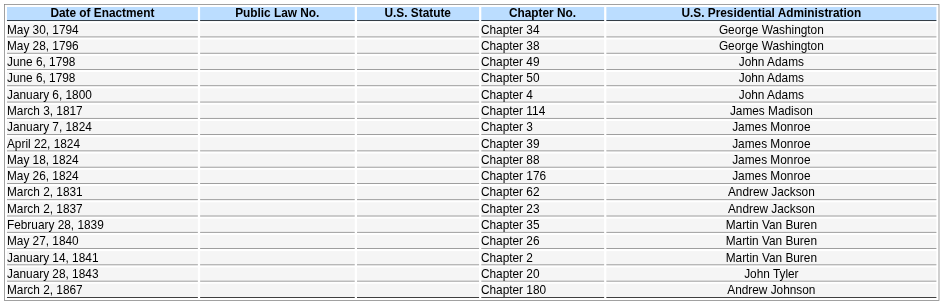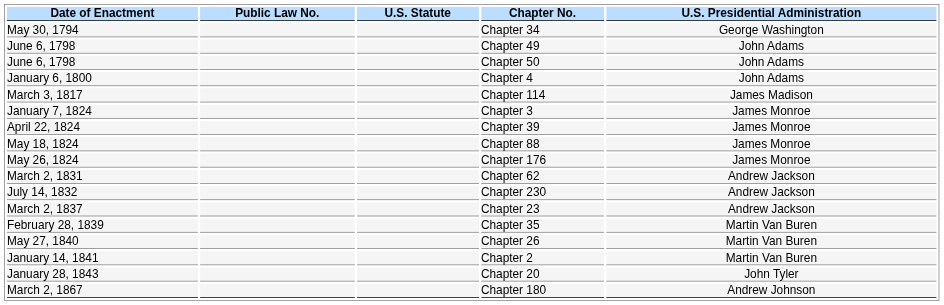- row: May 28, 1796 | Chapter 38 | George Washington
+ row: July 14, 1832 | Chapter 230 | Andrew Jackson
